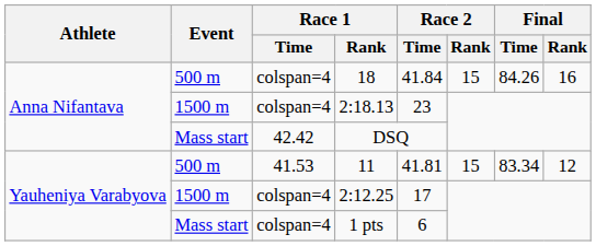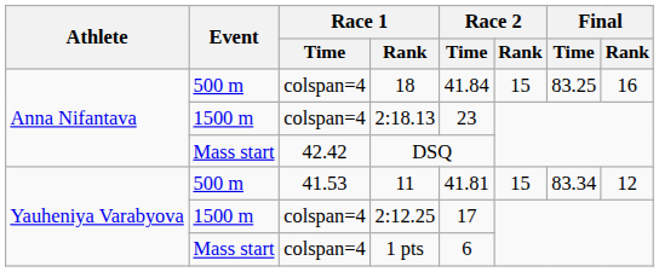18 | Final / Time: 84.26 -> 83.25
